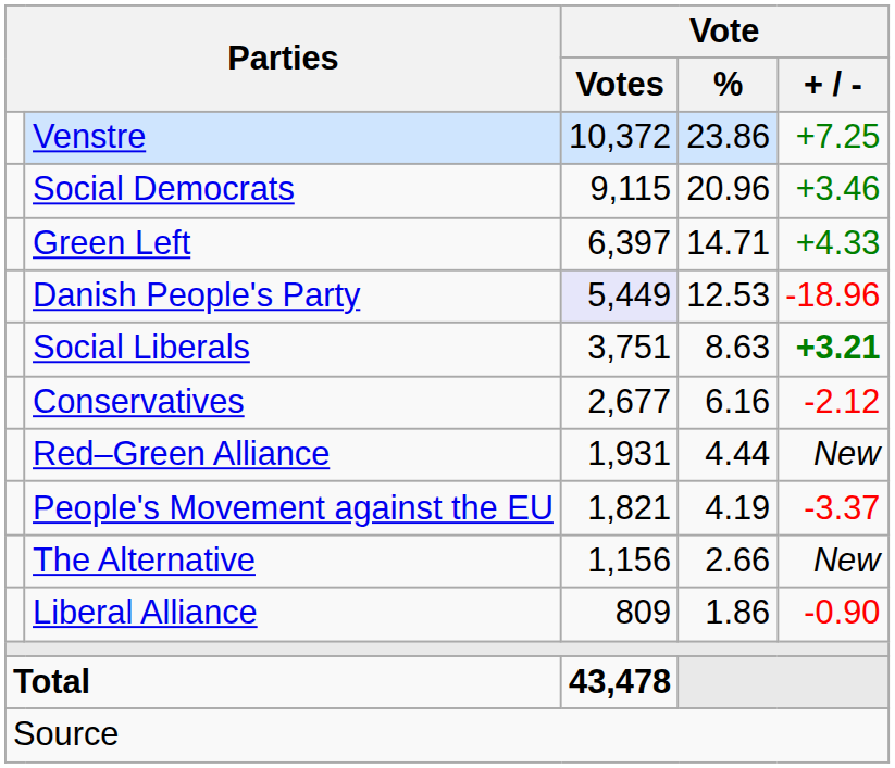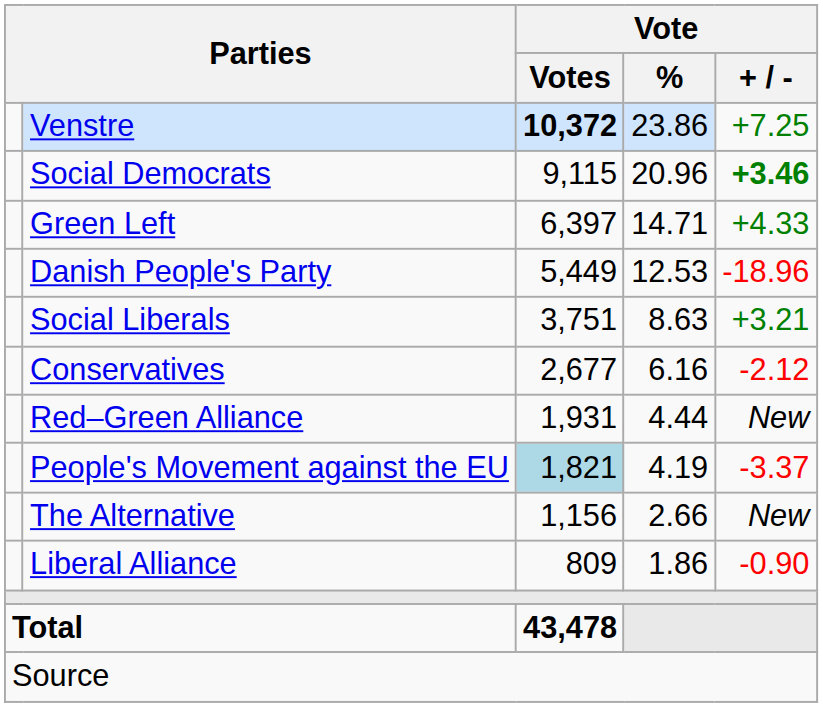Venstre | Vote / Votes: normal -> bold
Social Democrats | Vote / + / -: normal -> bold
Danish People's Party | Vote / Votes: lavender background -> no background
Social Liberals | Vote / + / -: bold -> normal
People's Movement against the EU | Vote / Votes: no background -> lightblue background
